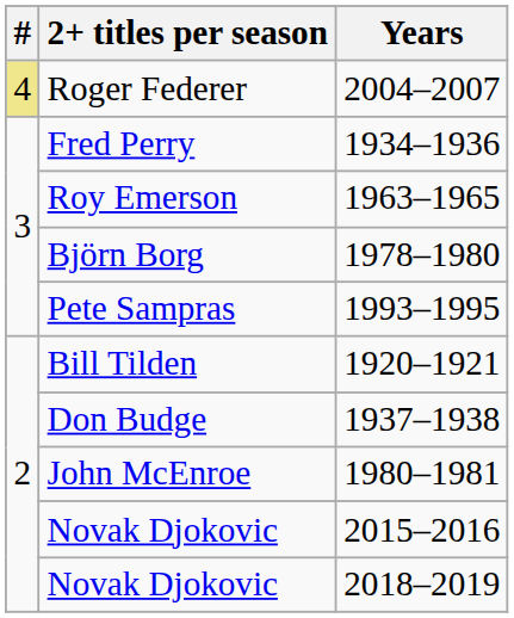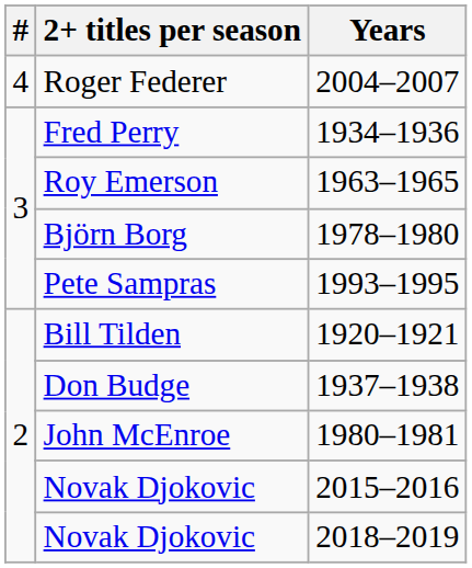Roger Federer | #: khaki background -> no background
